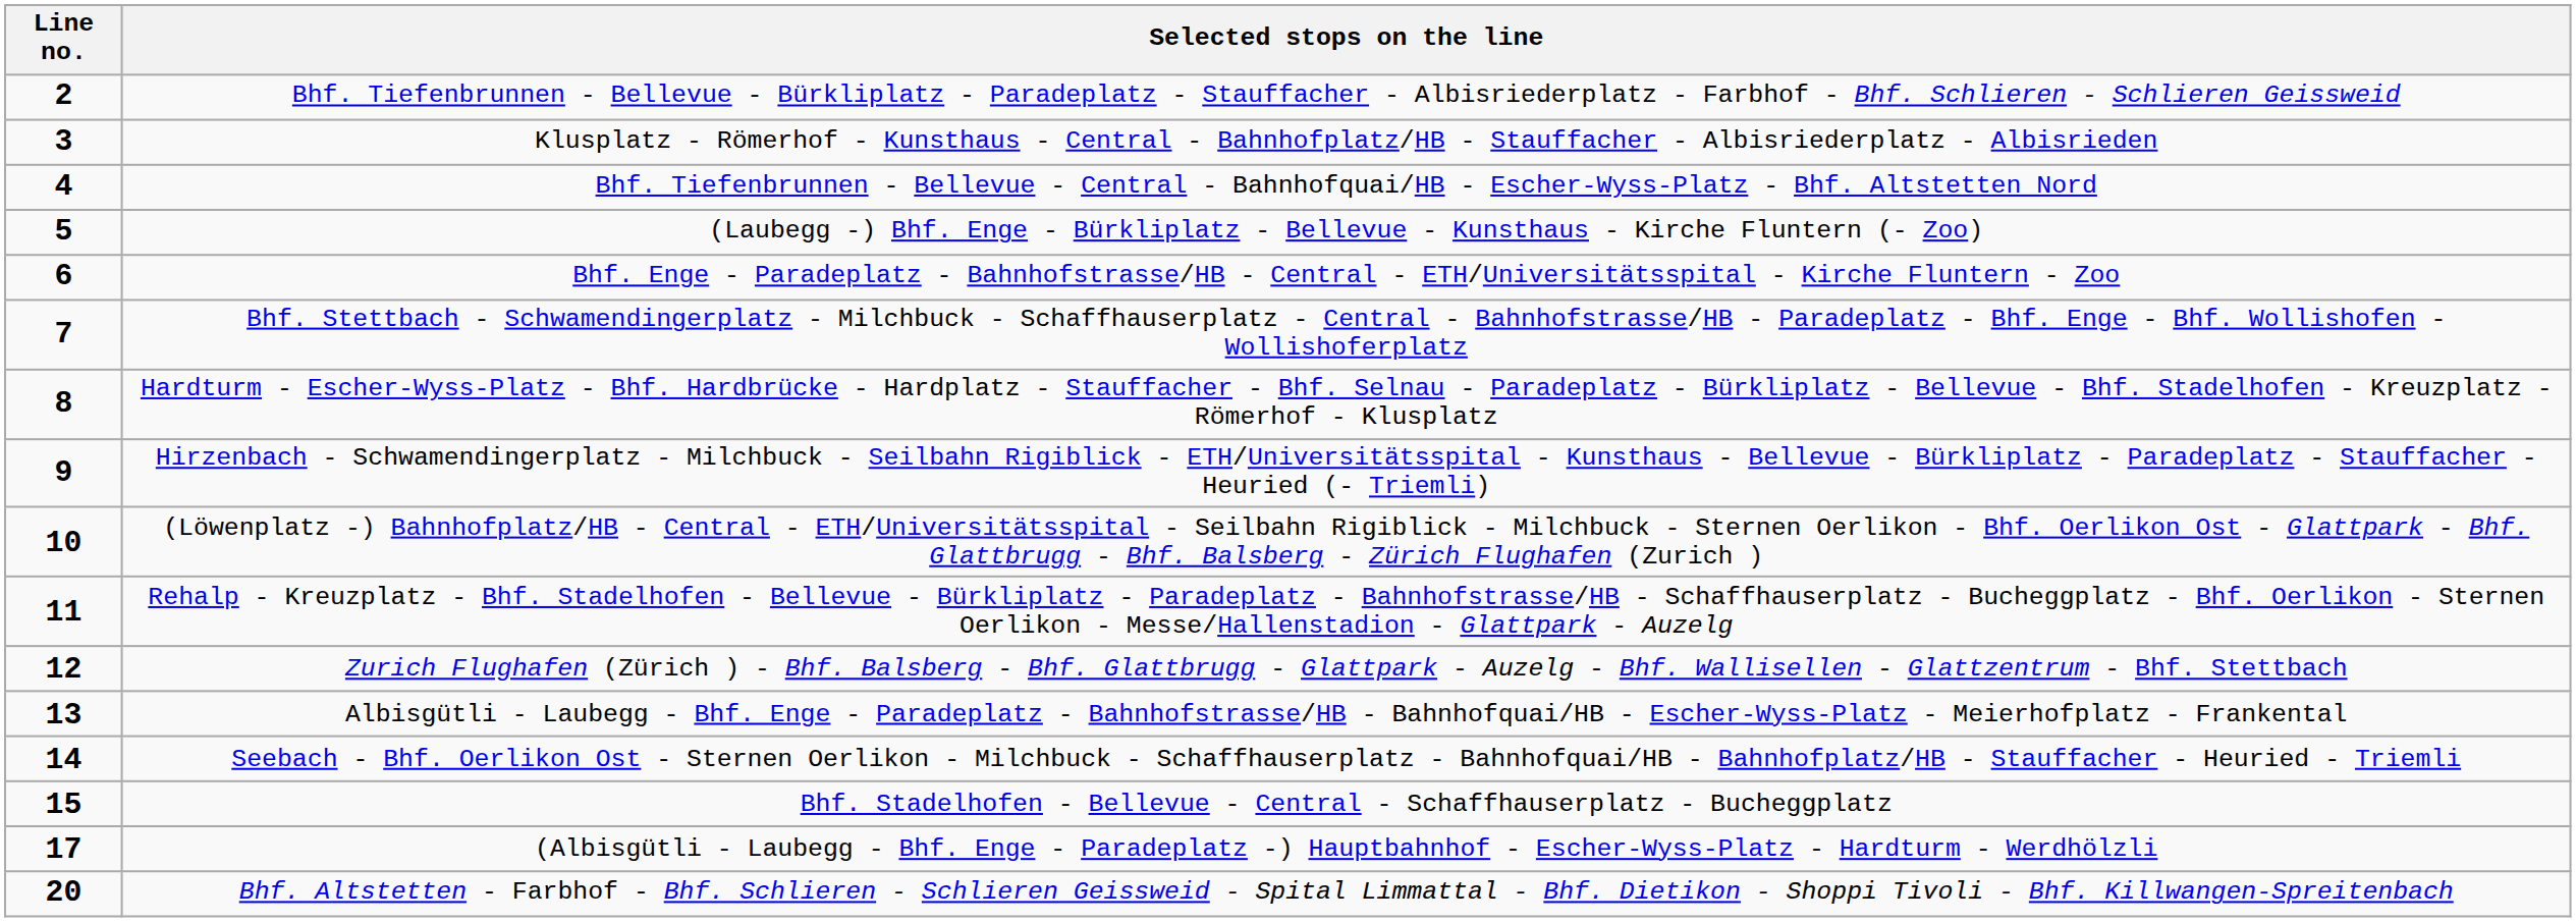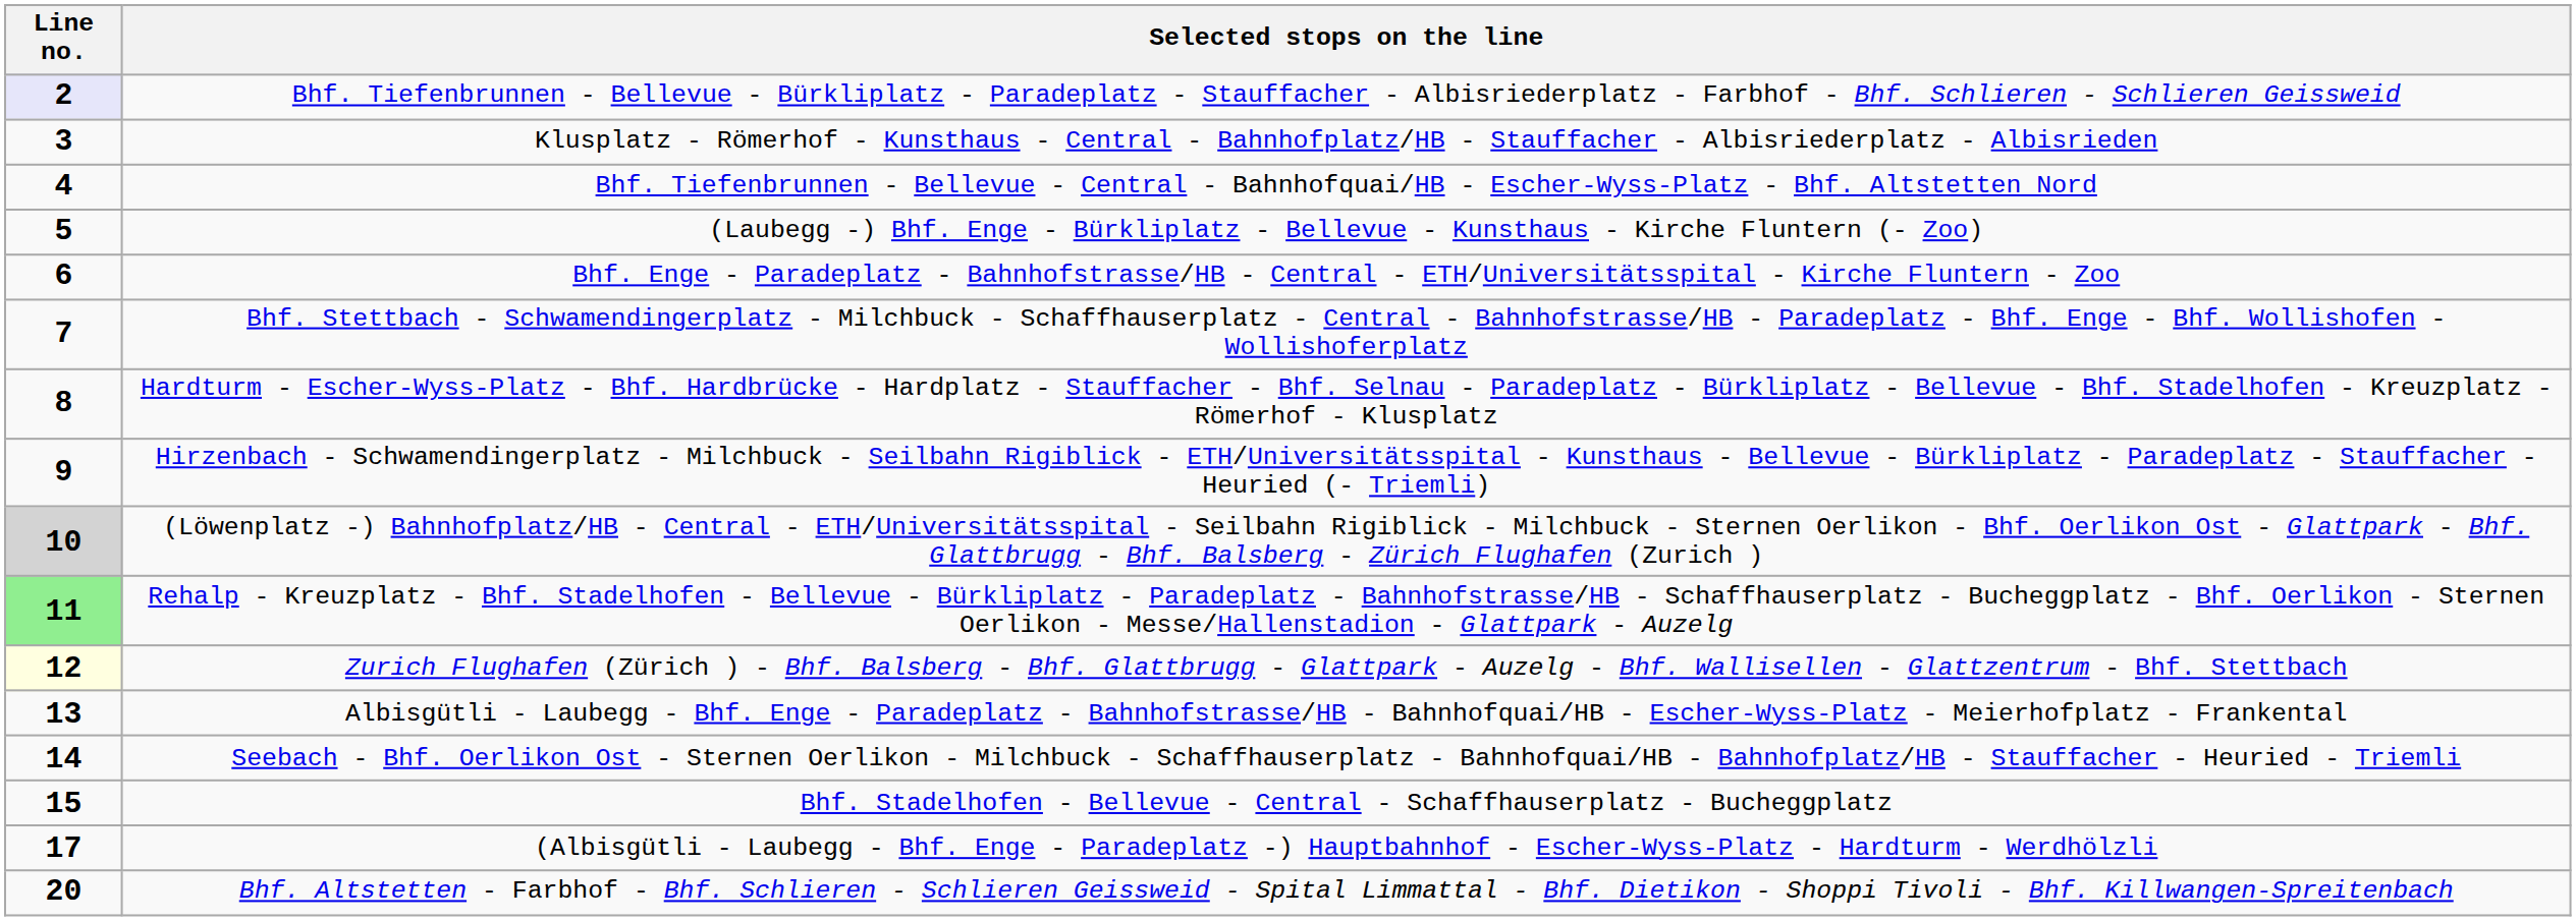row 2 | Line no.: no background -> lavender background
row 10 | Line no.: no background -> lightgrey background
row 11 | Line no.: no background -> lightgreen background
row 12 | Line no.: no background -> lightyellow background
